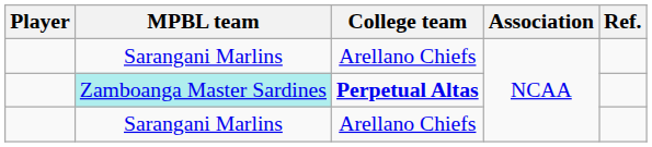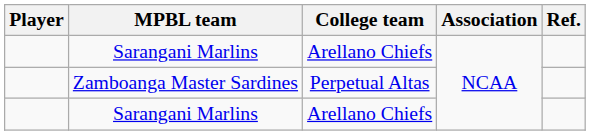Zamboanga Master Sardines | MPBL team: paleturquoise background -> no background
Zamboanga Master Sardines | College team: bold -> normal
